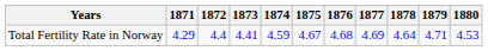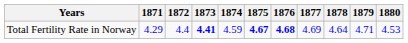row 2 | 1873: normal -> bold
row 2 | 1875: normal -> bold
row 2 | 1876: normal -> bold
